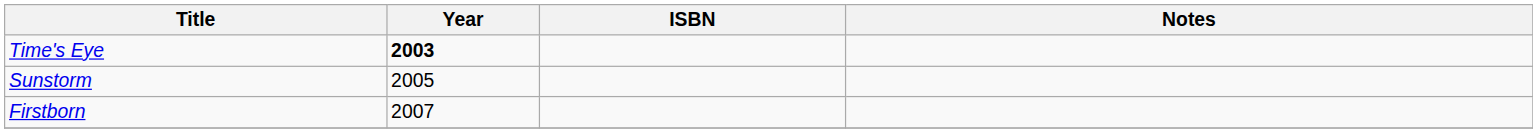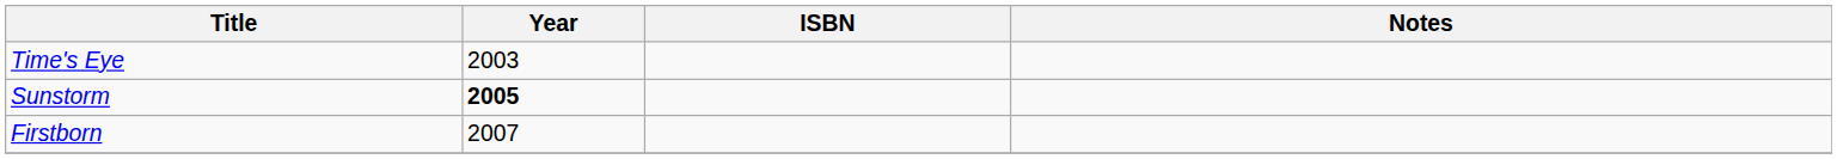Time's Eye | Year: bold -> normal
Sunstorm | Year: normal -> bold
